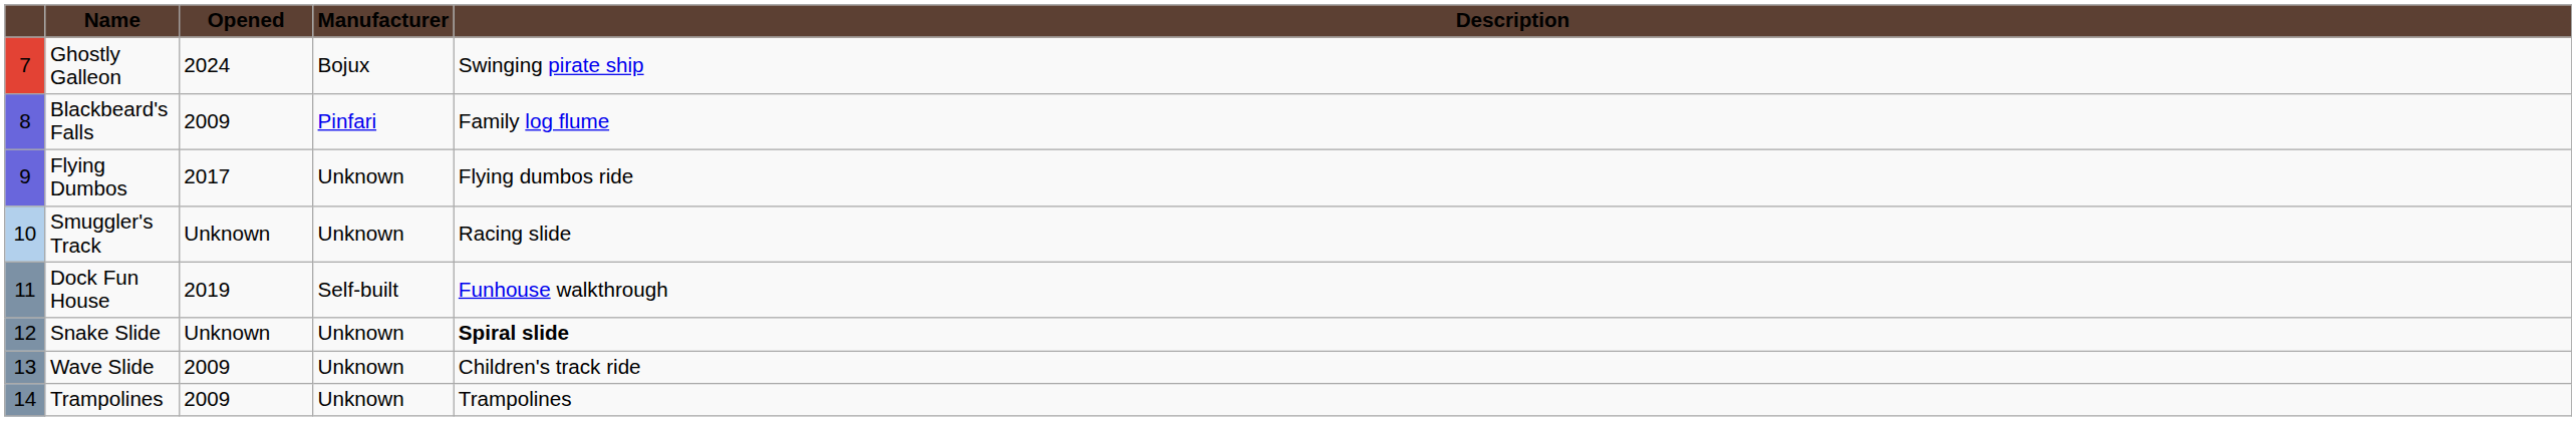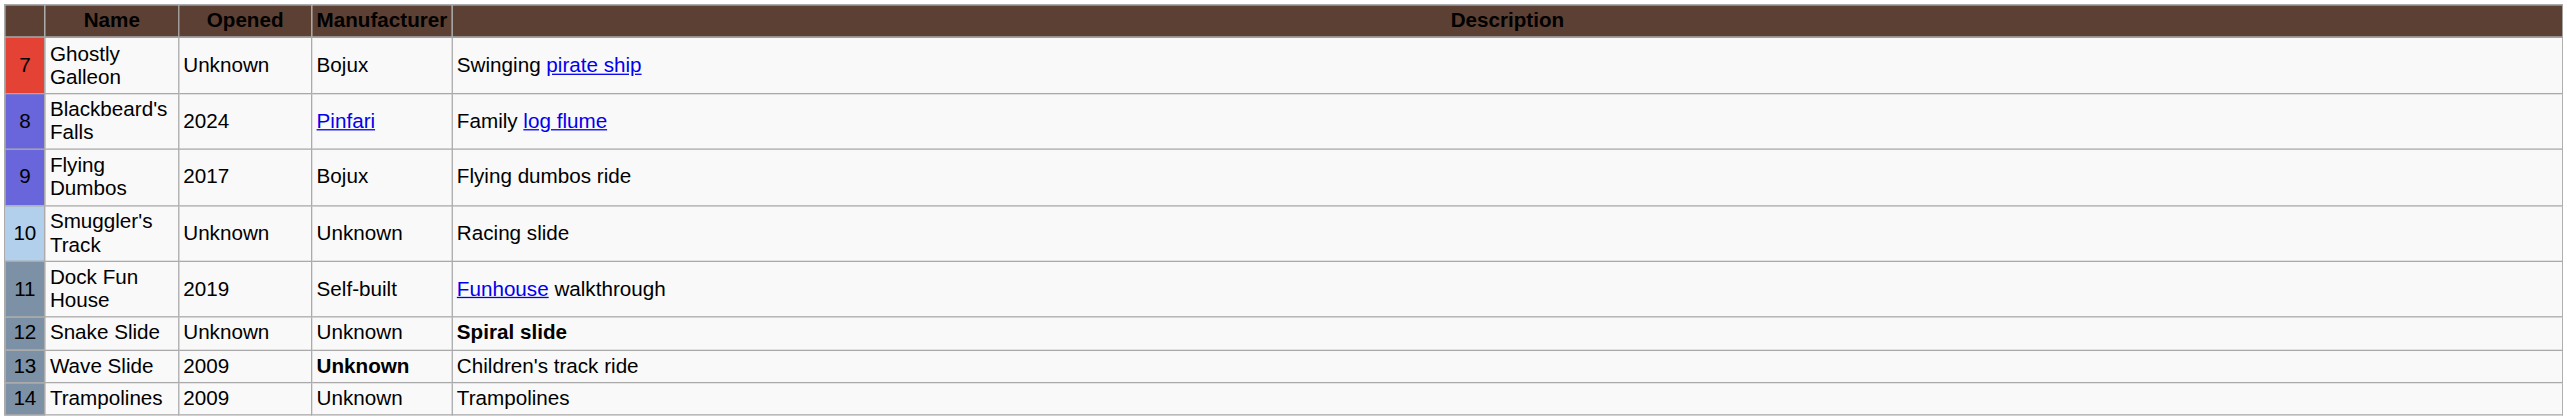Ghostly Galleon | Opened: 2024 -> Unknown
Blackbeard's Falls | Opened: 2009 -> 2024
Flying Dumbos | Manufacturer: Unknown -> Bojux
Wave Slide | Manufacturer: normal -> bold
